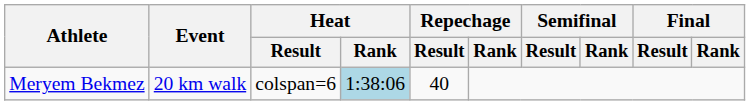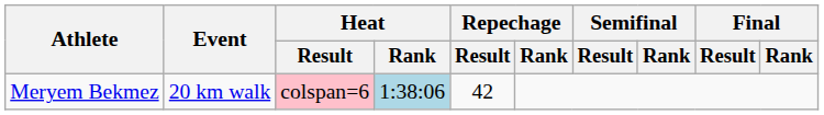Meryem Bekmez | Heat / Result: no background -> pink background
Meryem Bekmez | Repechage / Result: 40 -> 42
